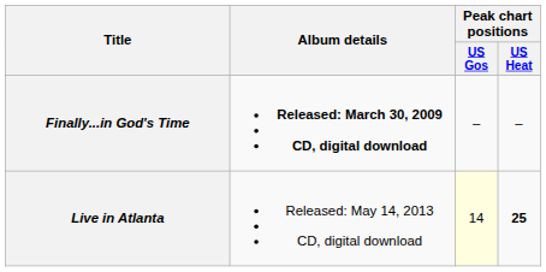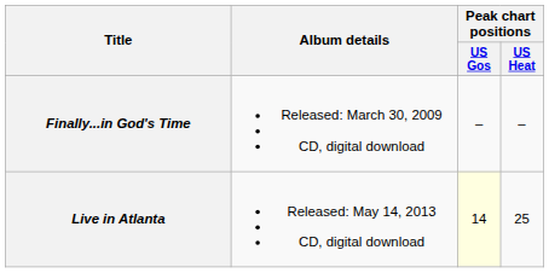Finally...in God's Time | Album details: bold -> normal
Live in Atlanta | Peak chart positions / US Heat: bold -> normal
